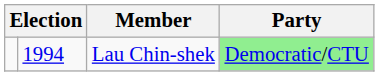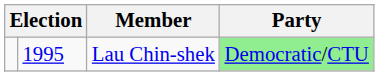Lau Chin-shek | column 2: 1994 -> 1995
